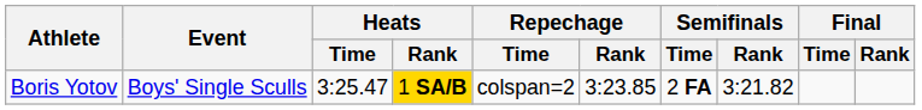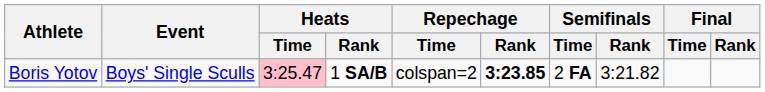Boris Yotov | Heats / Time: no background -> pink background
Boris Yotov | Heats / Rank: gold background -> no background
Boris Yotov | Repechage / Rank: normal -> bold
